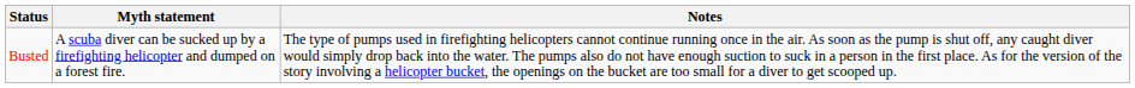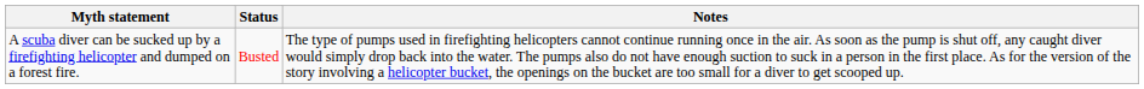columns swapped: Myth statement <-> Status
